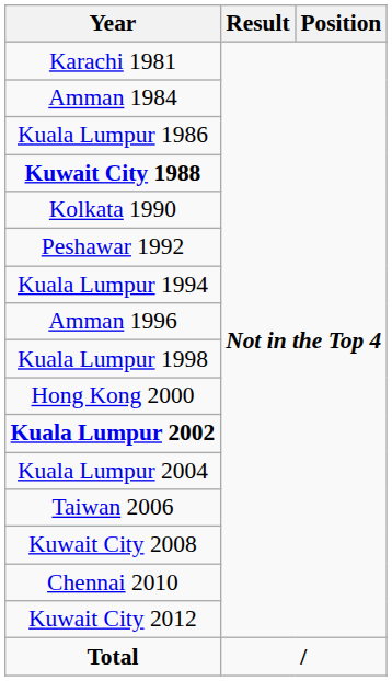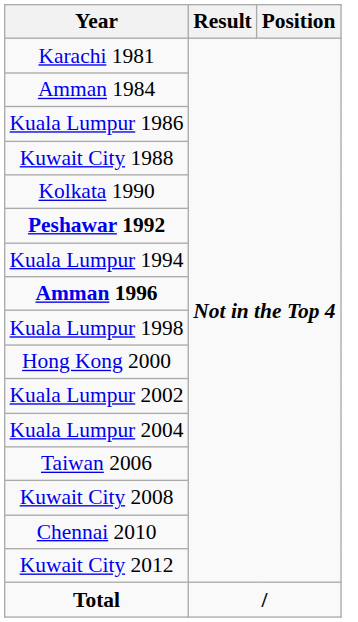Kuwait City 1988 | Year: bold -> normal
Peshawar 1992 | Year: normal -> bold
Amman 1996 | Year: normal -> bold
Kuala Lumpur 2002 | Year: bold -> normal
